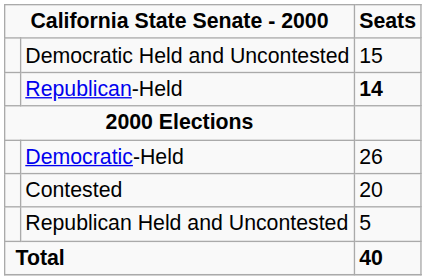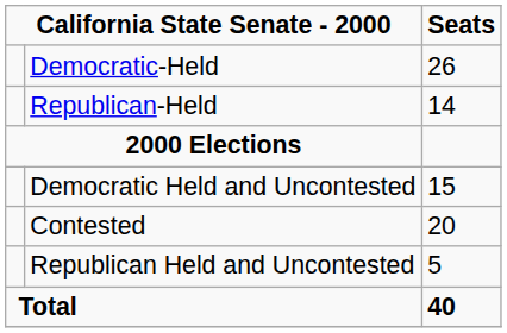rows swapped: Democratic-Held <-> Democratic Held and Uncontested
Republican-Held | column 3: bold -> normal
